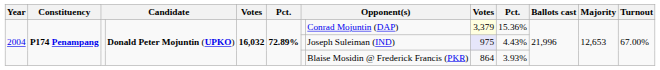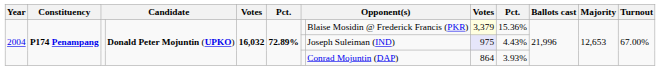row 2 | column 8: Conrad Mojuntin (DAP) -> Blaise Mosidin @ Frederick Francis (PKR)
row 4 | column 8: Blaise Mosidin @ Frederick Francis (PKR) -> Conrad Mojuntin (DAP)
